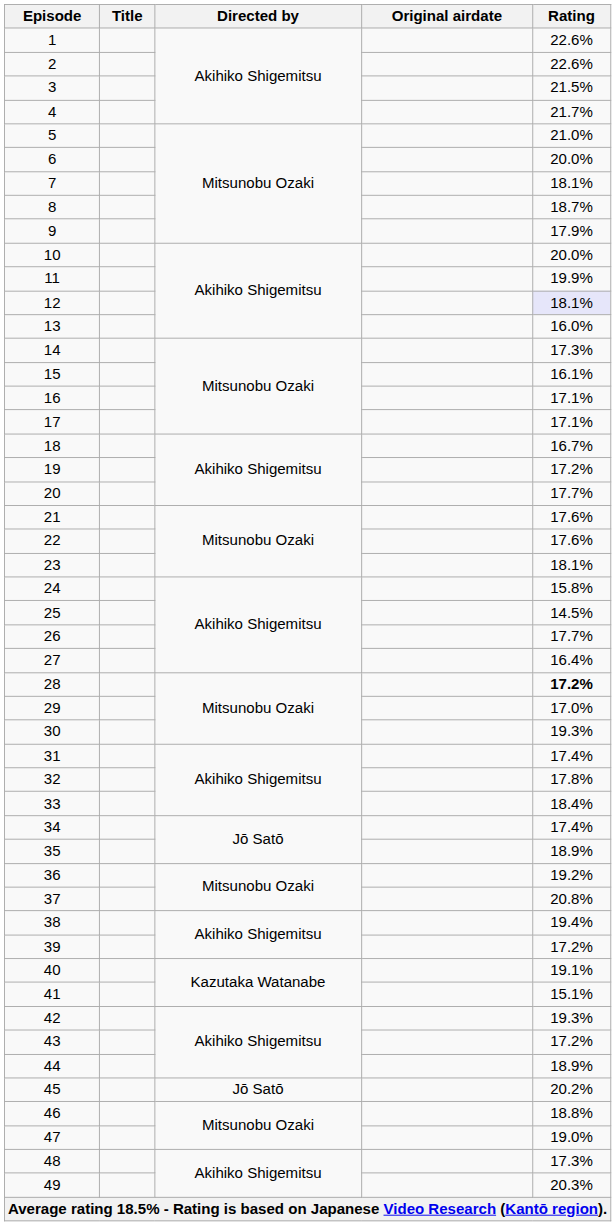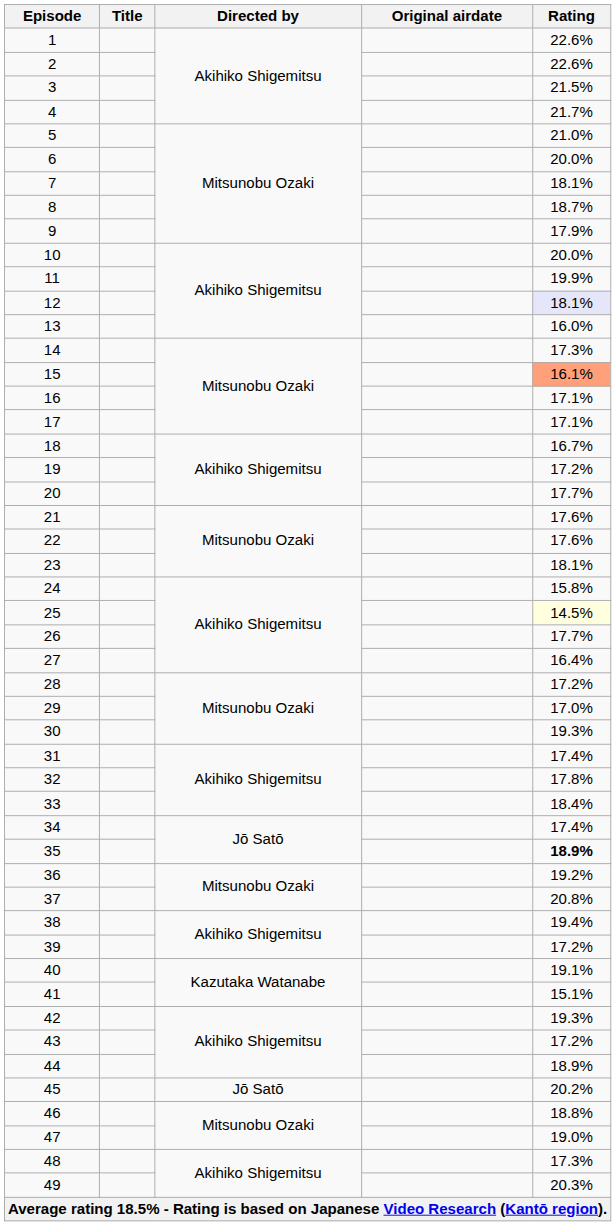15 | Rating: no background -> lightsalmon background
25 | Rating: no background -> lightyellow background
28 | Rating: bold -> normal
35 | Rating: normal -> bold
